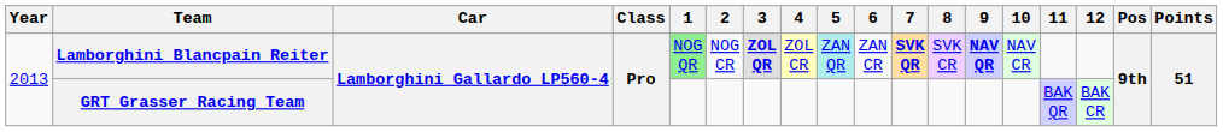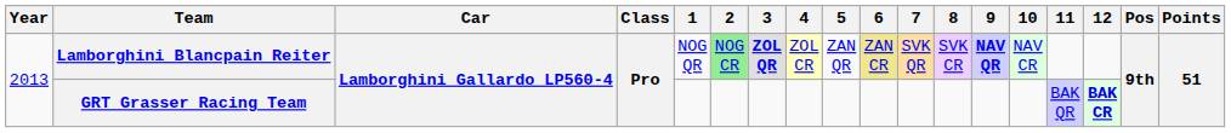Lamborghini Blancpain Reiter | 1: lightgreen background -> no background
Lamborghini Blancpain Reiter | 2: no background -> lightgreen background
Lamborghini Blancpain Reiter | 5: paleturquoise background -> no background
Lamborghini Blancpain Reiter | 6: no background -> khaki background
Lamborghini Blancpain Reiter | 7: bold -> normal
GRT Grasser Racing Team | 12: normal -> bold
